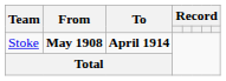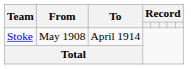Stoke | From: bold -> normal
Stoke | To: bold -> normal
